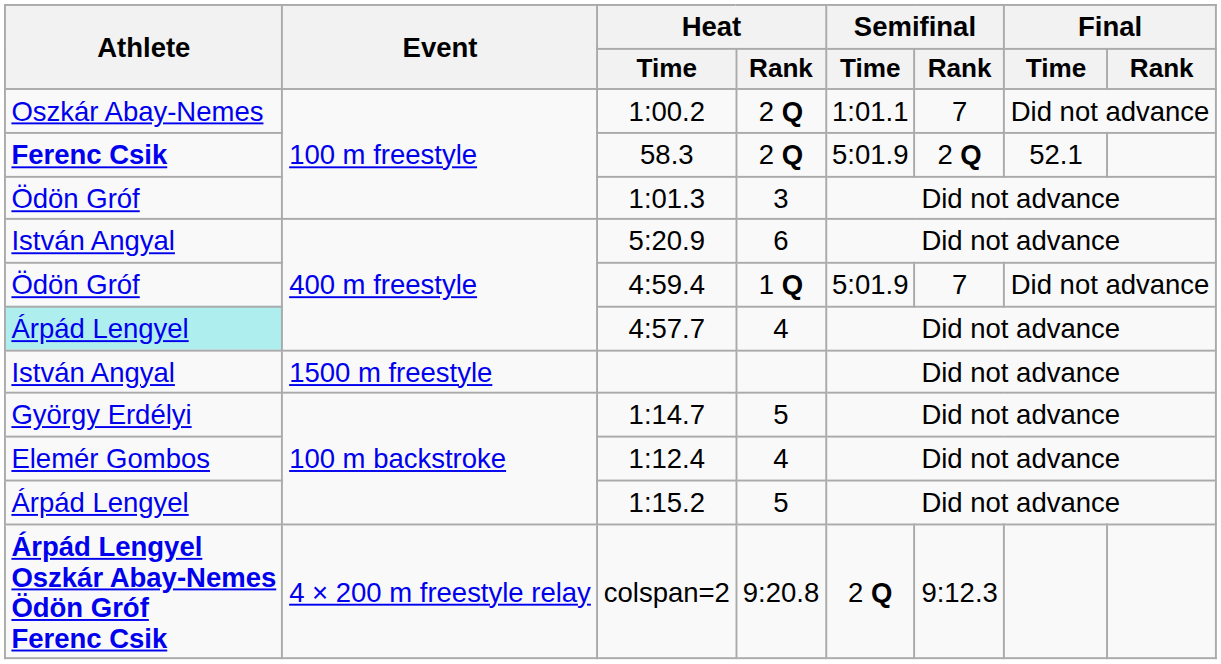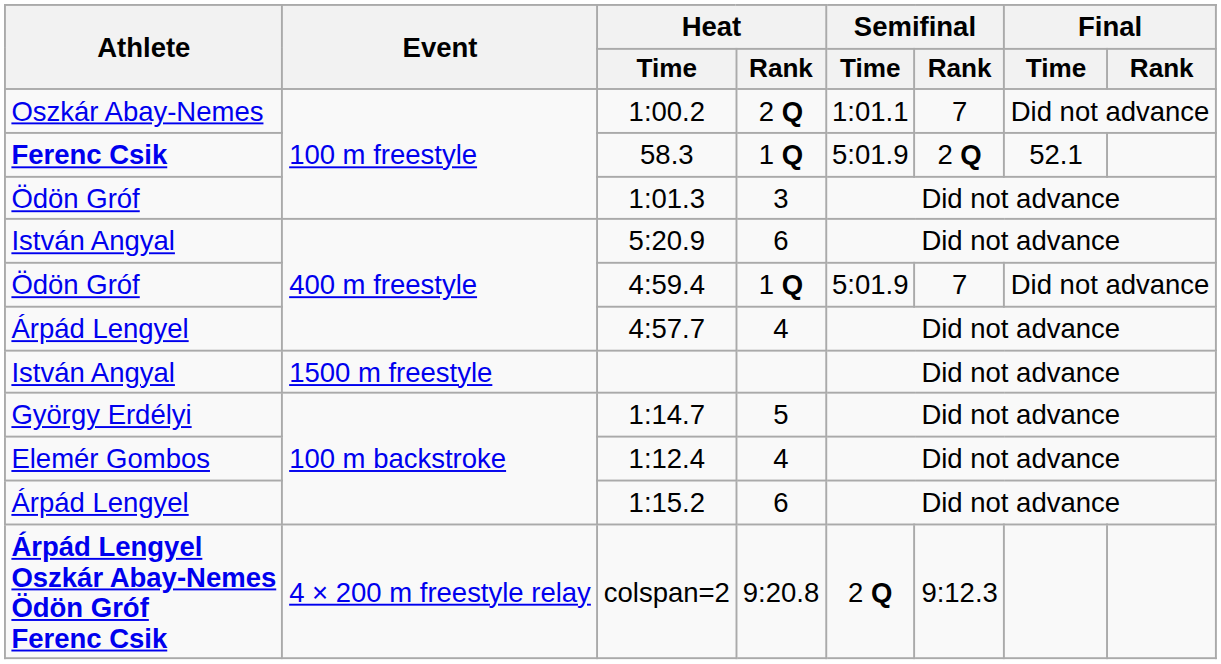58.3 | Heat / Rank: 2 Q -> 1 Q
4:57.7 | Athlete: paleturquoise background -> no background
1:15.2 | Heat / Rank: 5 -> 6
